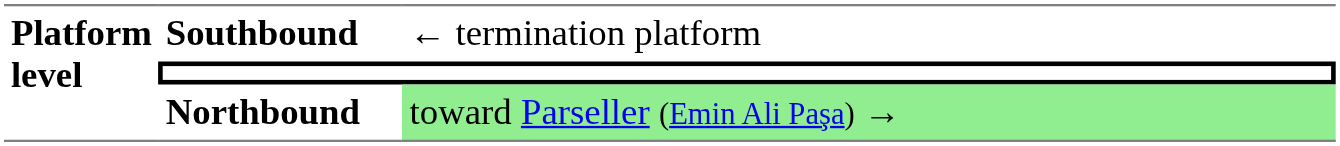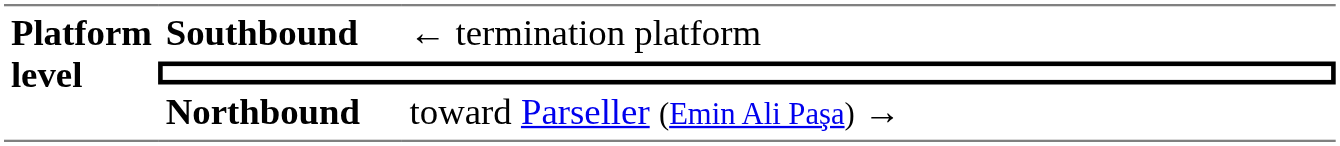Northbound | column 3: lightgreen background -> no background
